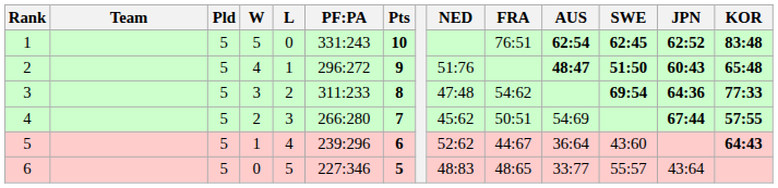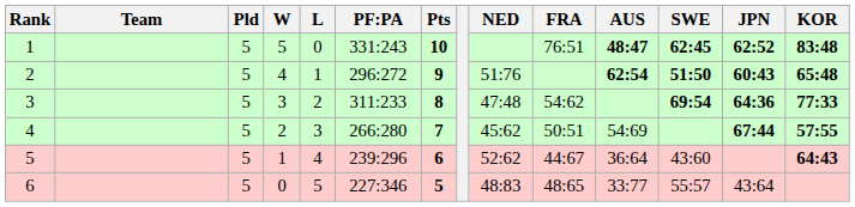row 2 | AUS: 62:54 -> 48:47
row 3 | AUS: 48:47 -> 62:54
